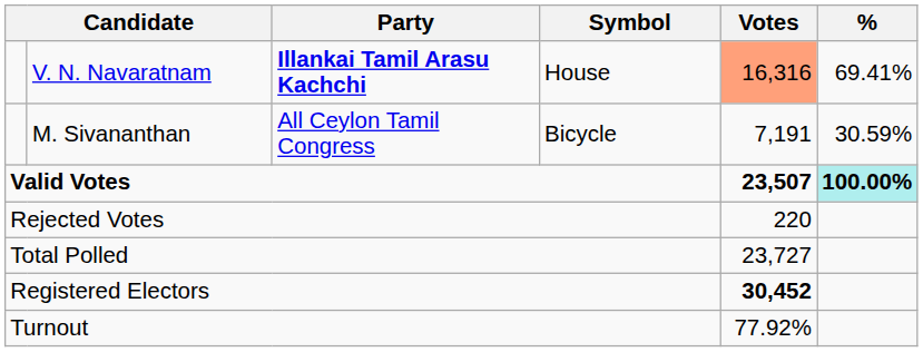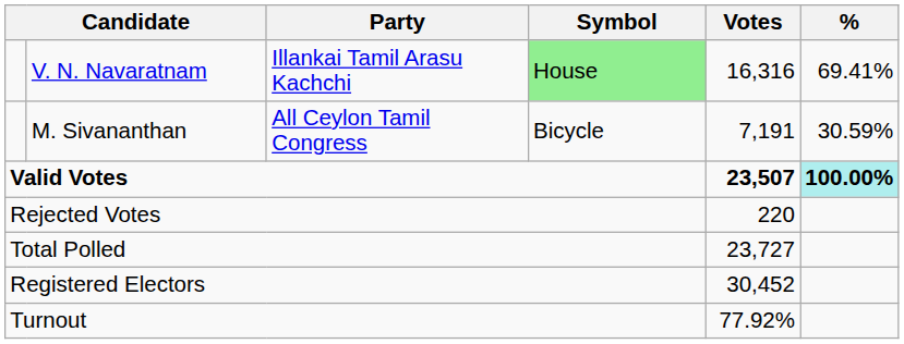V. N. Navaratnam | Party: bold -> normal
V. N. Navaratnam | Symbol: no background -> lightgreen background
V. N. Navaratnam | Votes: lightsalmon background -> no background
Registered Electors | Votes: bold -> normal
